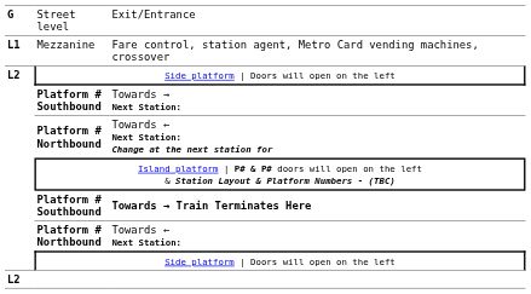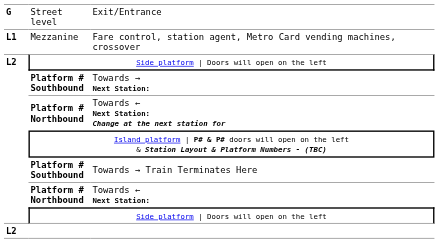Towards → Train Terminates Here | column 3: bold -> normal
